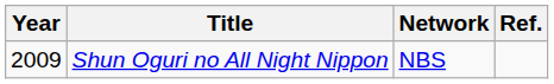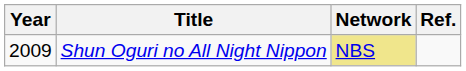row 2 | Network: no background -> khaki background
